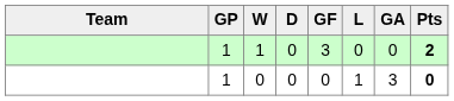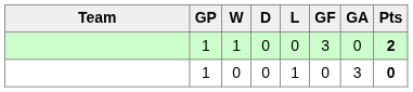columns swapped: L <-> GF
